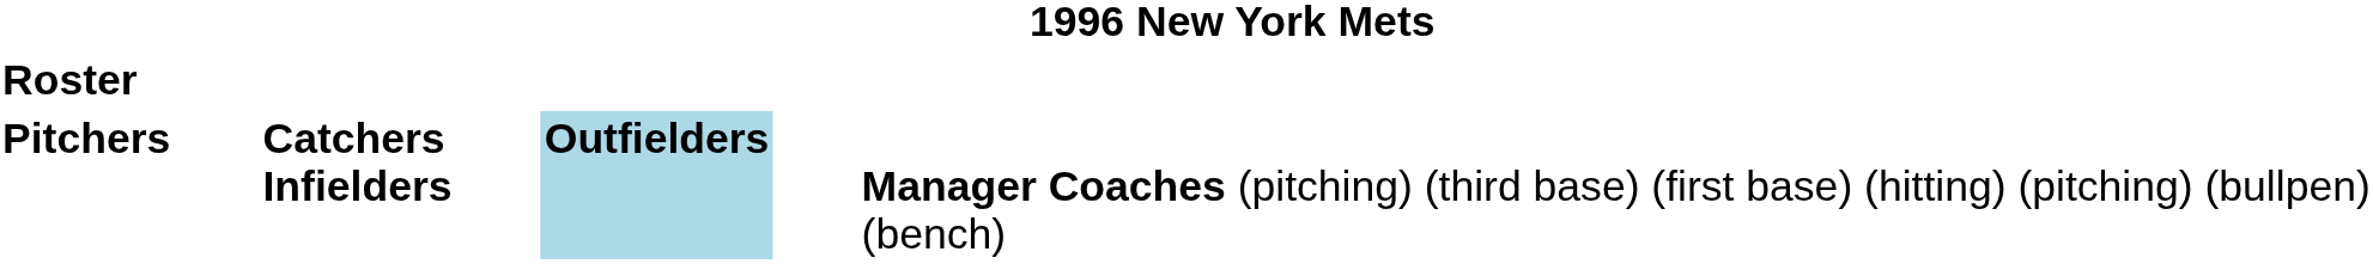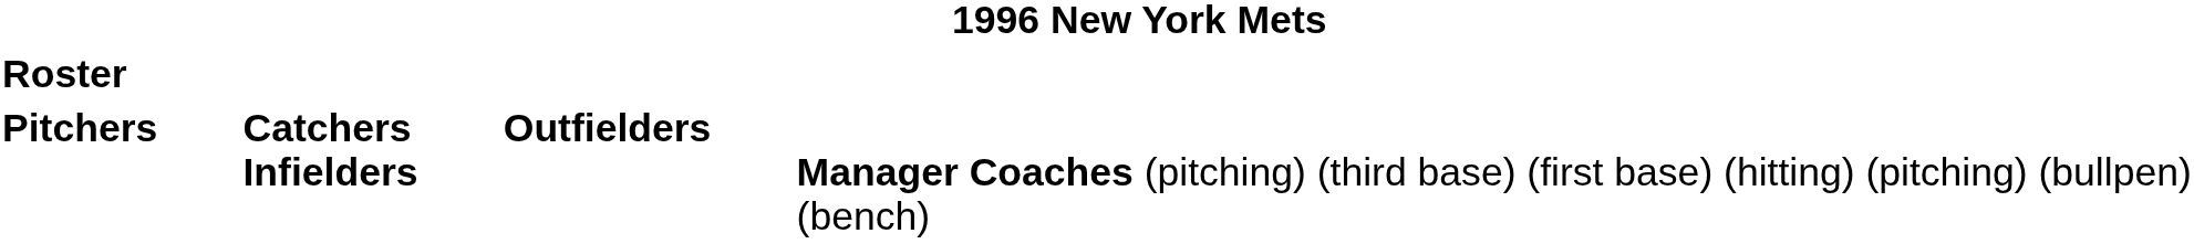Pitchers | column 3: lightblue background -> no background
